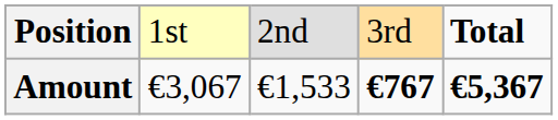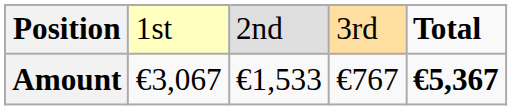Amount | column 4: bold -> normal
